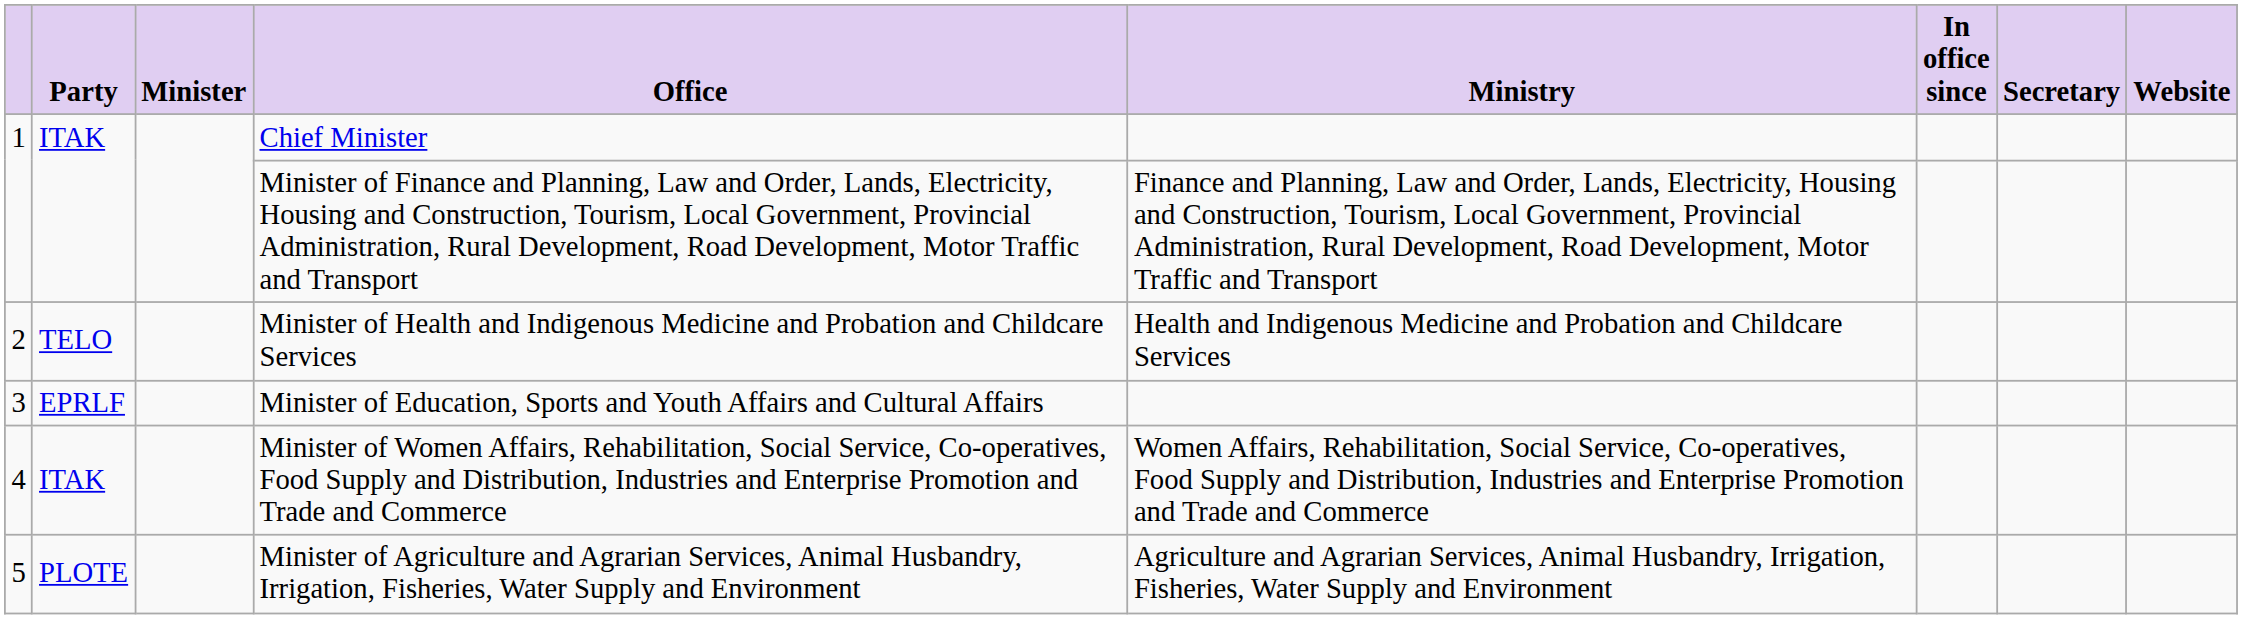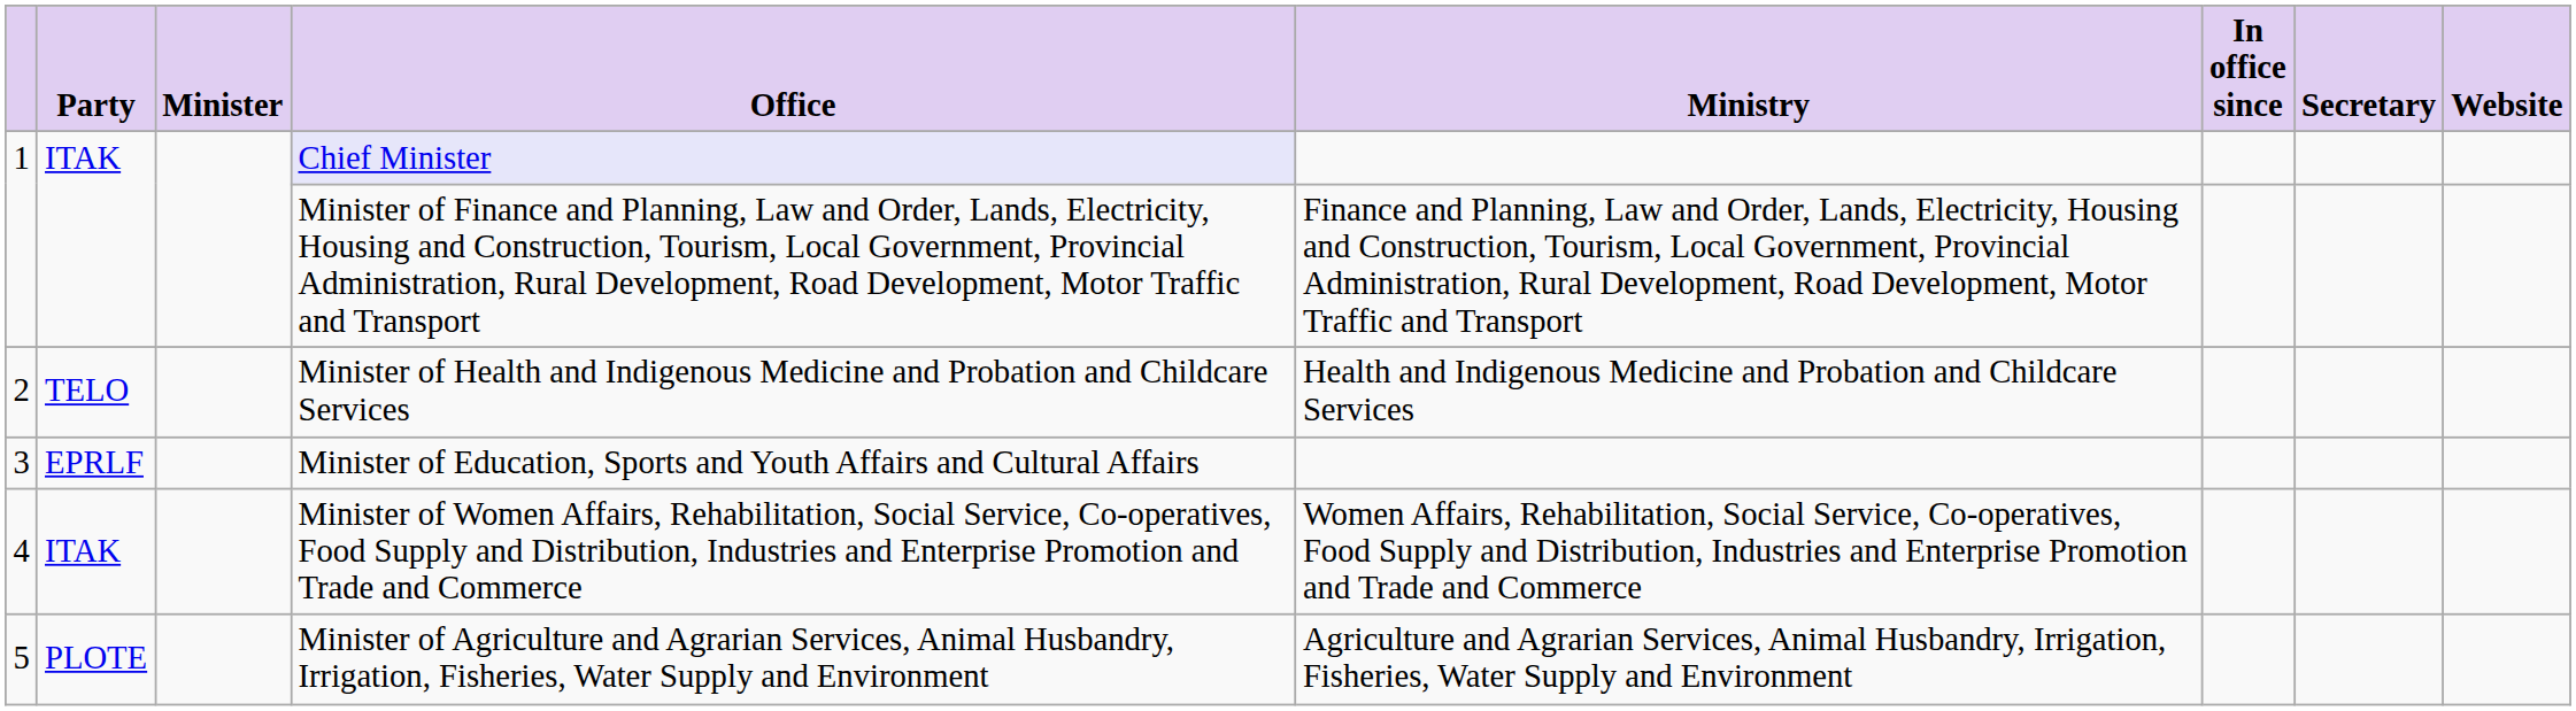Chief Minister | Office: no background -> lavender background
